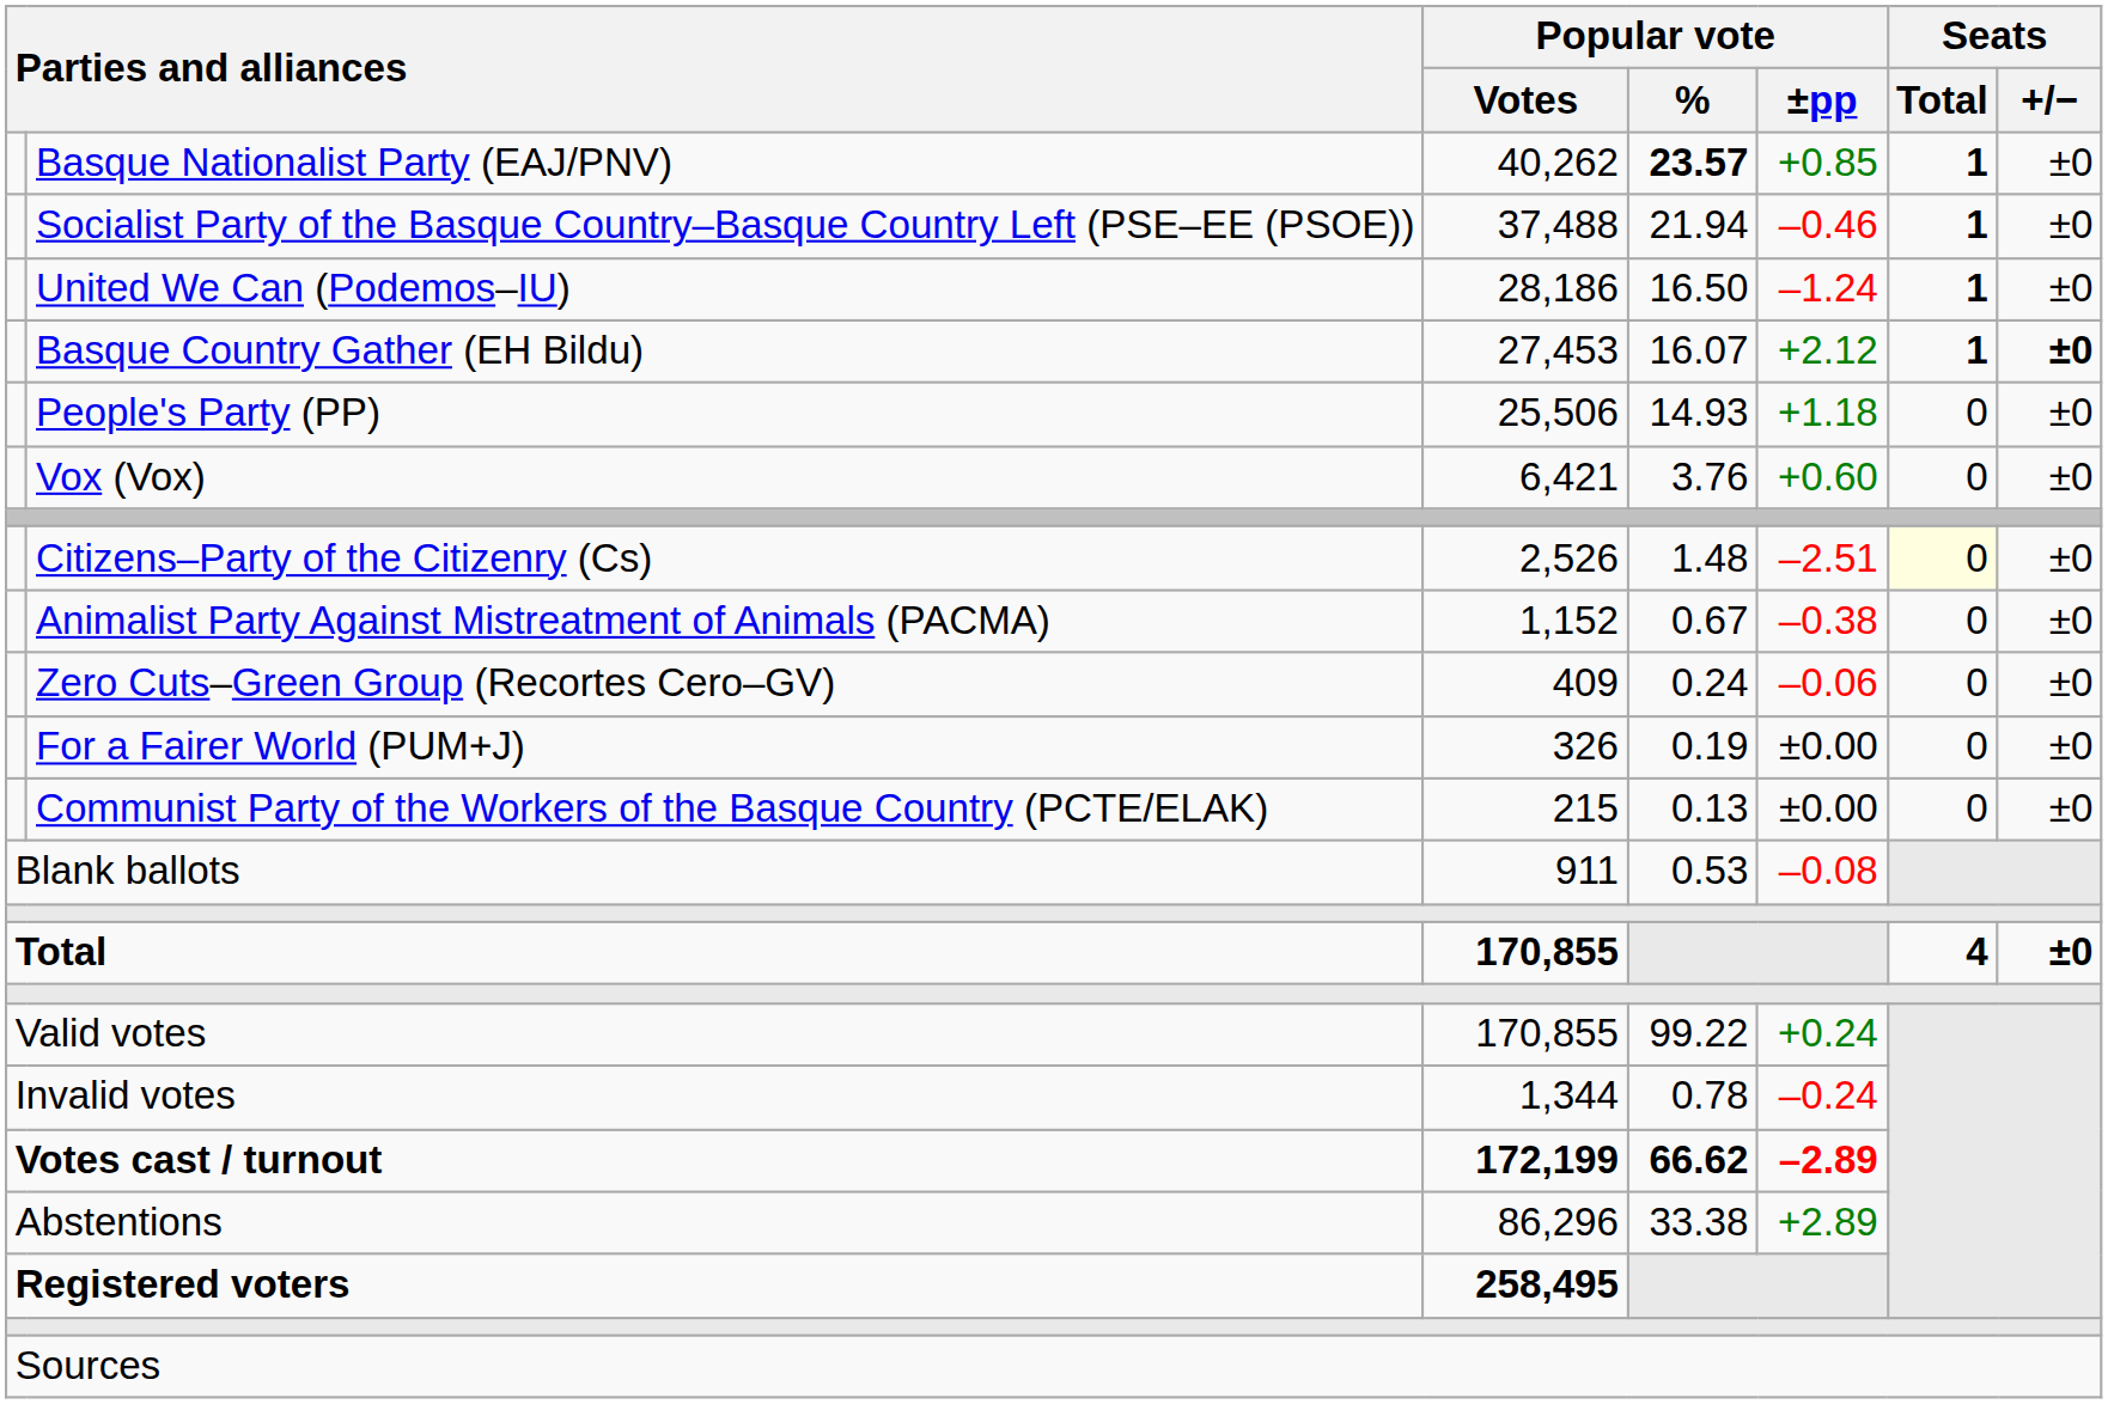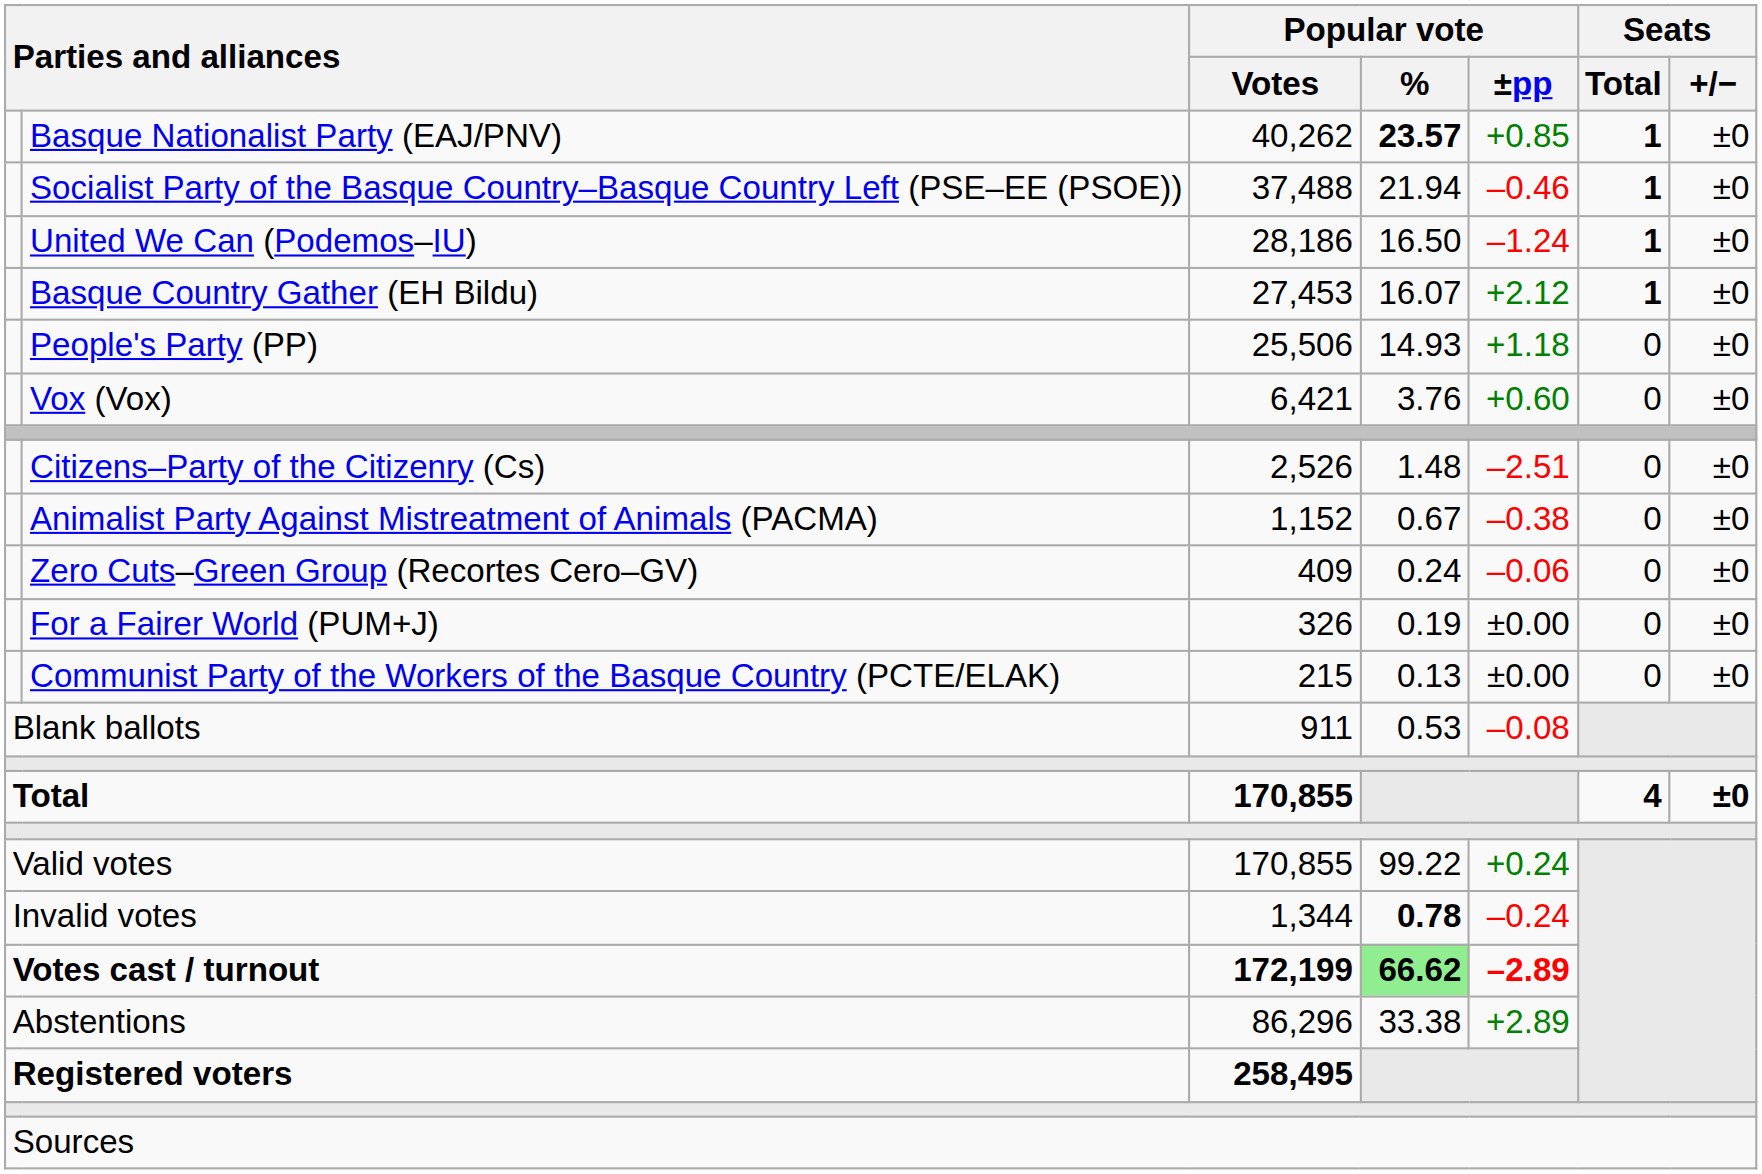Basque Country Gather (EH Bildu) | Seats / +/−: bold -> normal
Citizens–Party of the Citizenry (Cs) | Seats / Total: lightyellow background -> no background
Invalid votes | Popular vote / %: normal -> bold
Votes cast / turnout | Popular vote / %: no background -> lightgreen background
